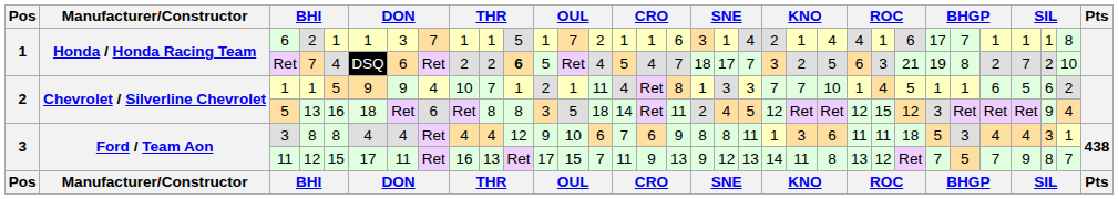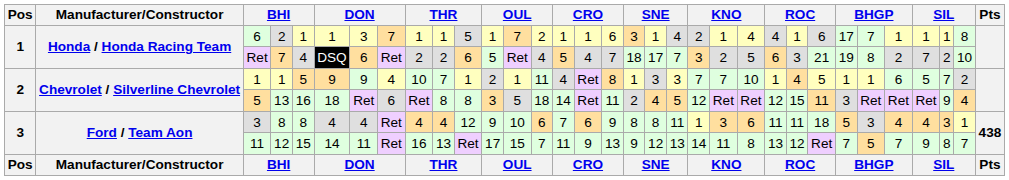row 3 | column 11: bold -> normal
row 4 | column 31: 6 -> 7
row 5 | column 26: 12 -> 11
row 7 | column 6: 17 -> 14
